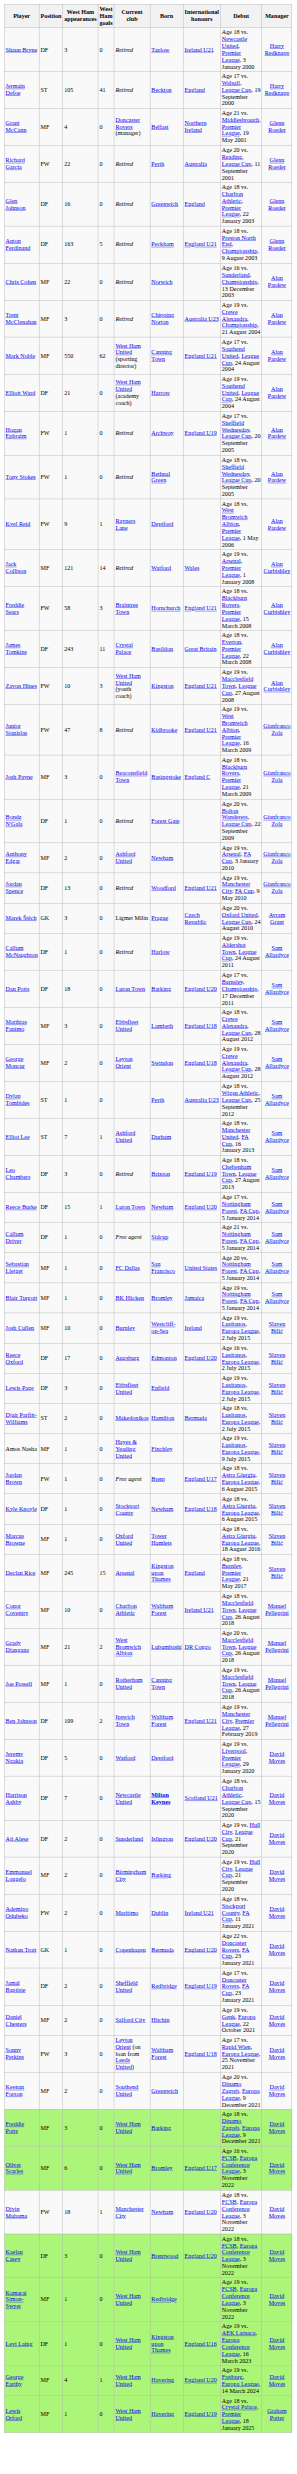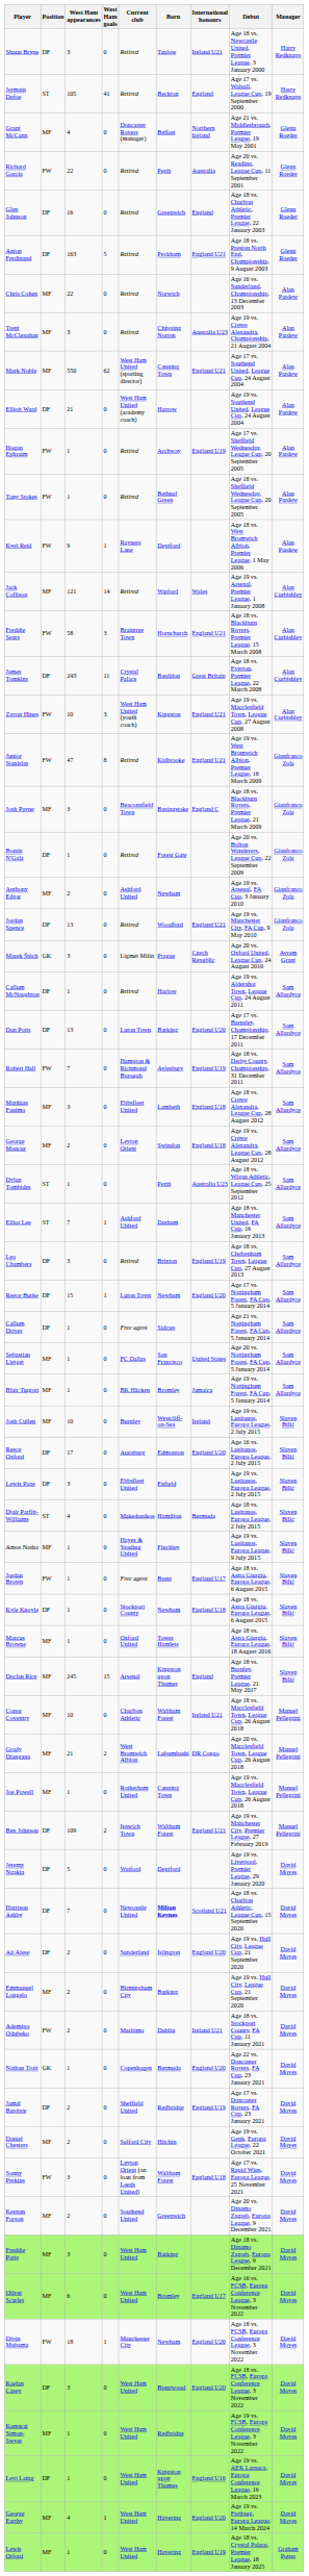Dan Potts | West Ham appearances: 18 -> 13
+ row: Robert Hall | FW | 7 | 0 | Hampton & Richmond Borough | Aylesbury | England U19 | Age 18 vs. Derby County, Championship, 31 December 2011 | Sam Allardyce
Djair Parfitt-Williams | West Ham appearances: 2 -> 4
